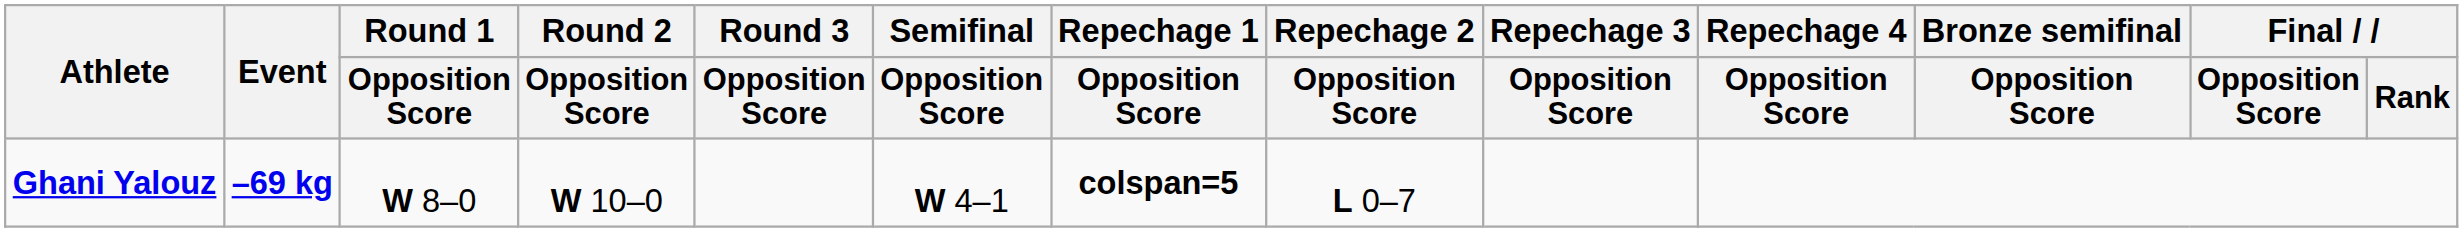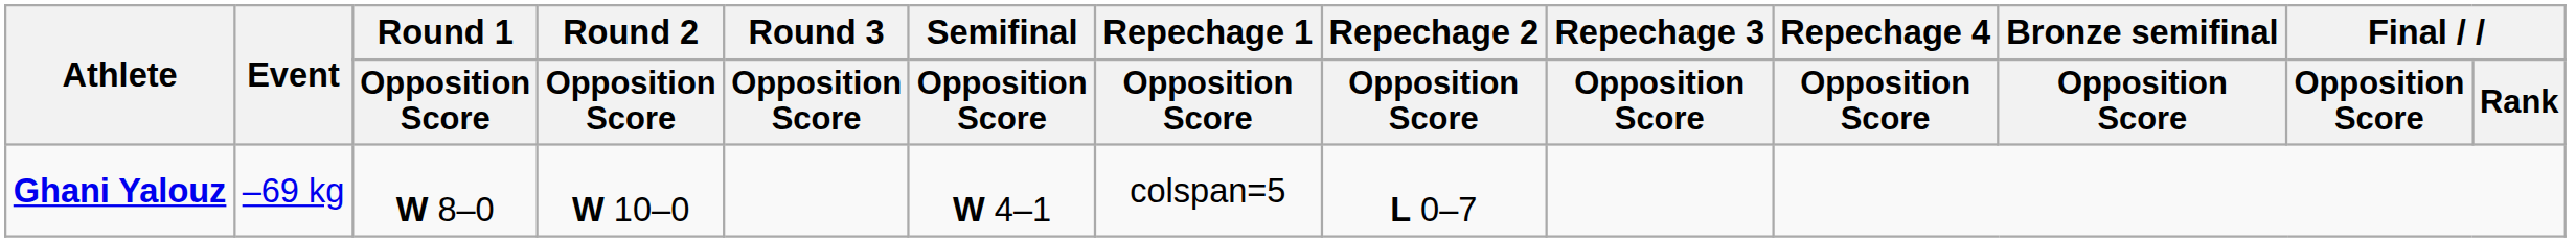Ghani Yalouz | Event: bold -> normal
Ghani Yalouz | Repechage 1 / Opposition Score: bold -> normal
